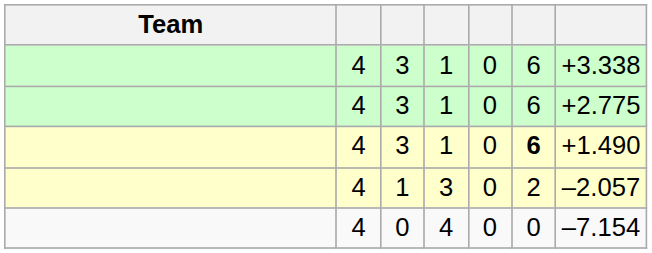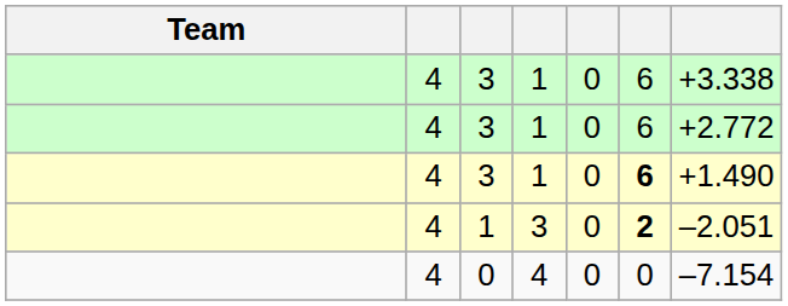row 3 | column 7: +2.775 -> +2.772
row 5 | column 6: normal -> bold
row 5 | column 7: –2.057 -> –2.051
